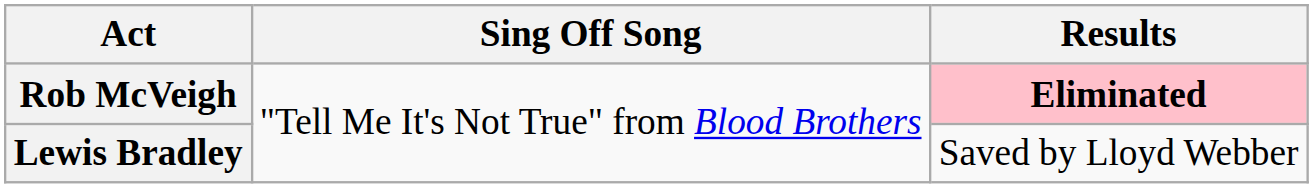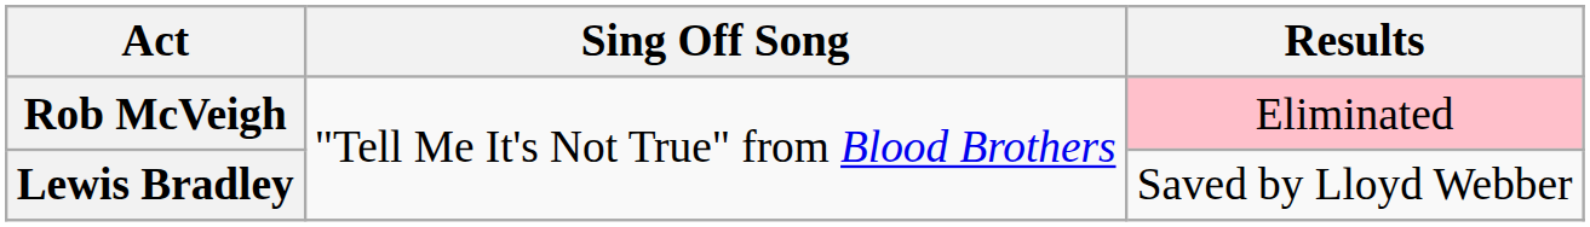Rob McVeigh | Results: bold -> normal
